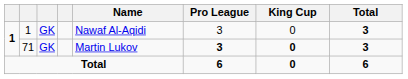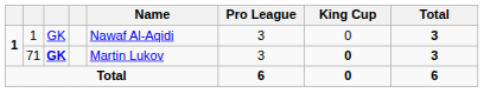71 | column 3: normal -> bold
71 | Pro League: bold -> normal
